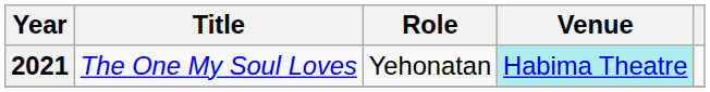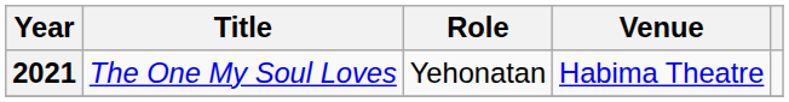2021 | Venue: paleturquoise background -> no background
